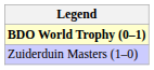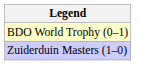row 2 | column 1: bold -> normal
